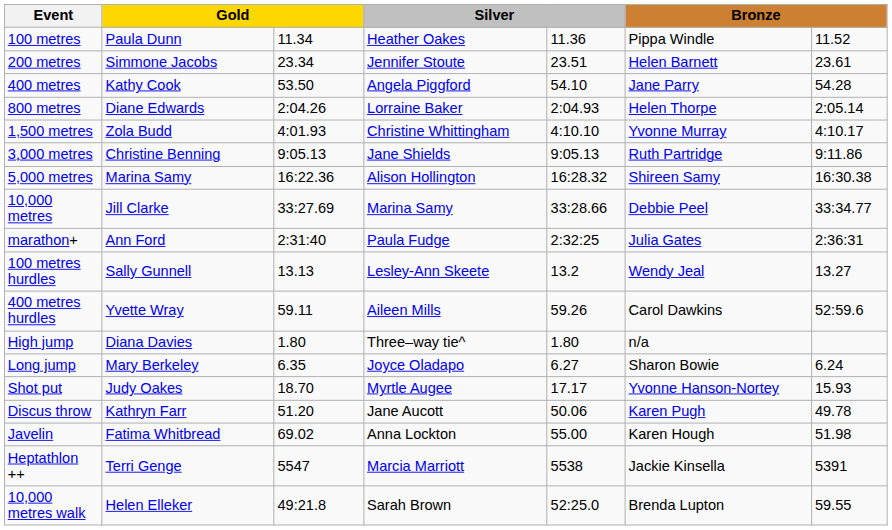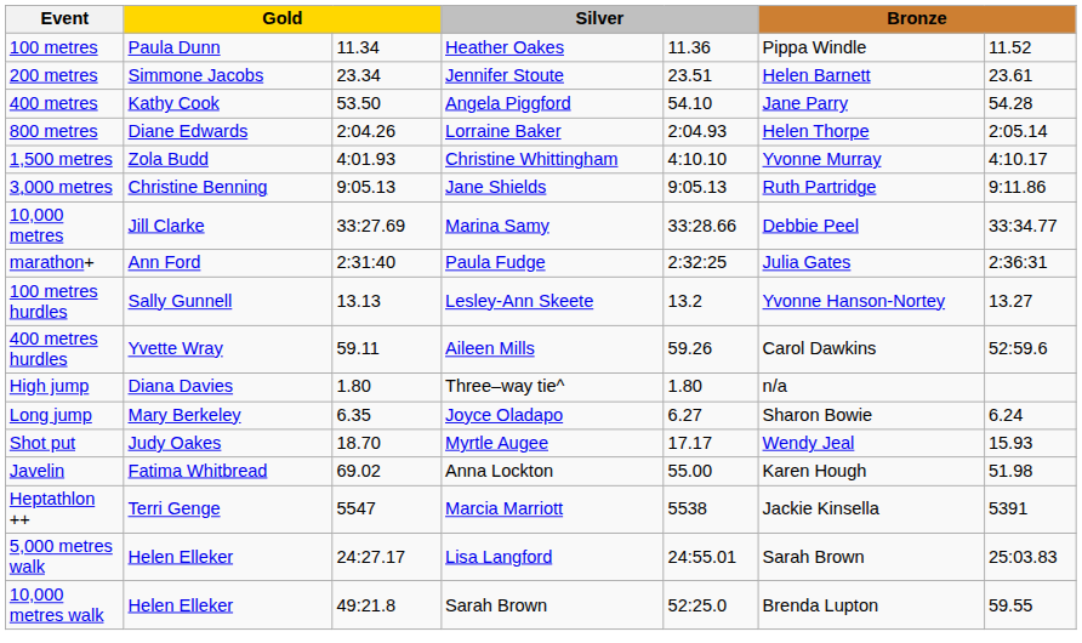- row: 5,000 metres | Marina Samy | 16:22.36 | Alison Hollington | 16:28.32 | Shireen Samy | 16:30.38
100 metres hurdles | column 6: Wendy Jeal -> Yvonne Hanson-Nortey
Shot put | column 6: Yvonne Hanson-Nortey -> Wendy Jeal
- row: Discus throw | Kathryn Farr | 51.20 | Jane Aucott | 50.06 | Karen Pugh | 49.78
+ row: 5,000 metres walk | Helen Elleker | 24:27.17 | Lisa Langford | 24:55.01 | Sarah Brown | 25:03.83
